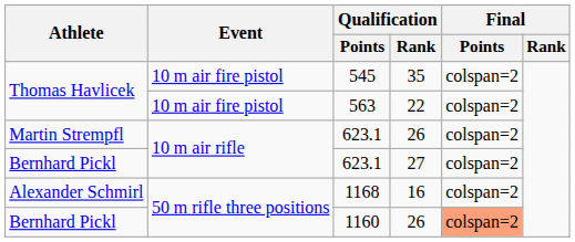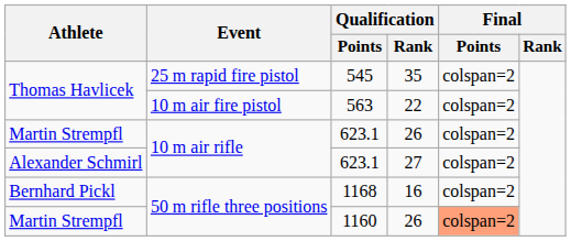545 | Event: 10 m air fire pistol -> 25 m rapid fire pistol
623.1 / 27 | Athlete: Bernhard Pickl -> Alexander Schmirl
1168 | Athlete: Alexander Schmirl -> Bernhard Pickl
1160 | Athlete: Bernhard Pickl -> Martin Strempfl
